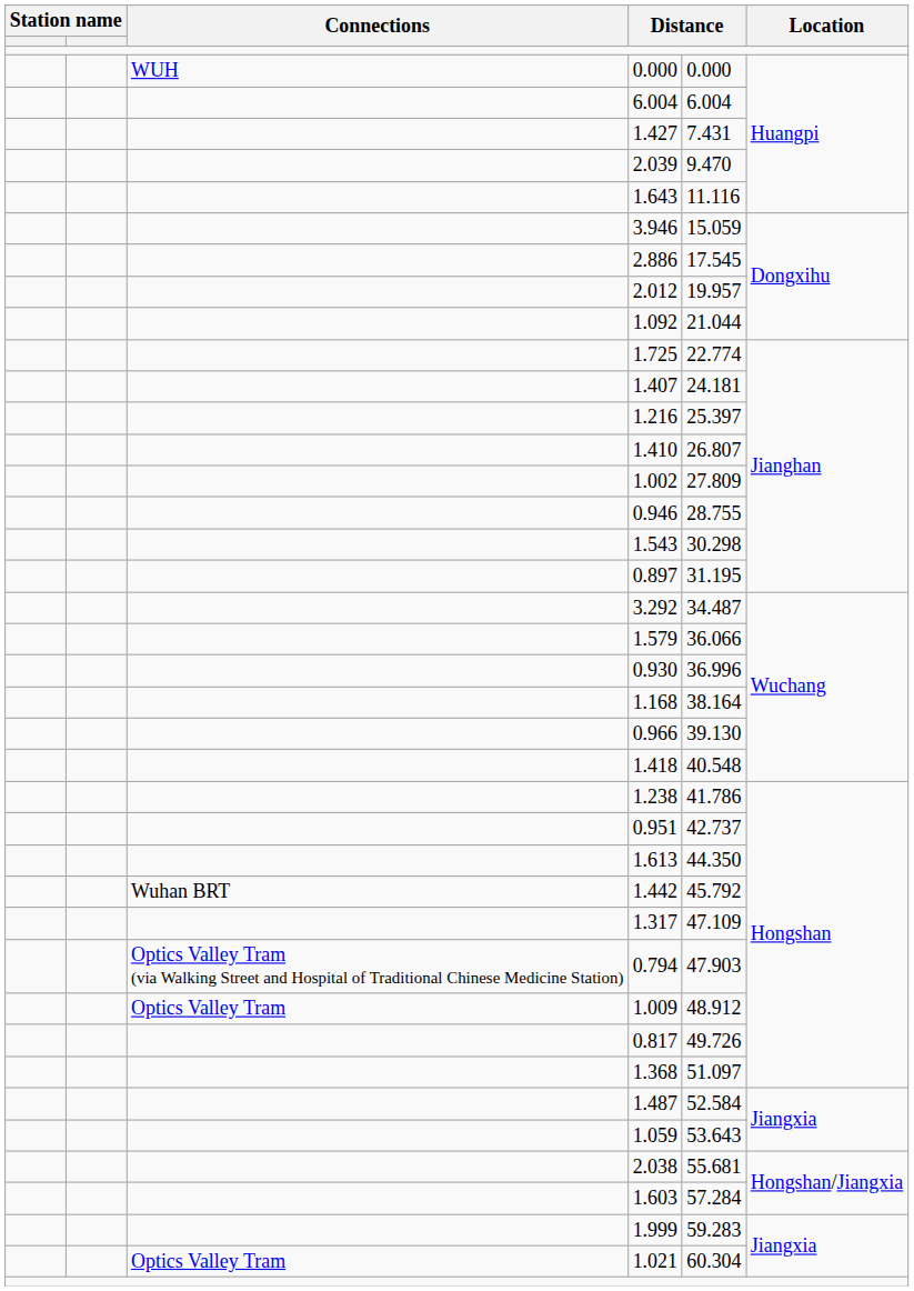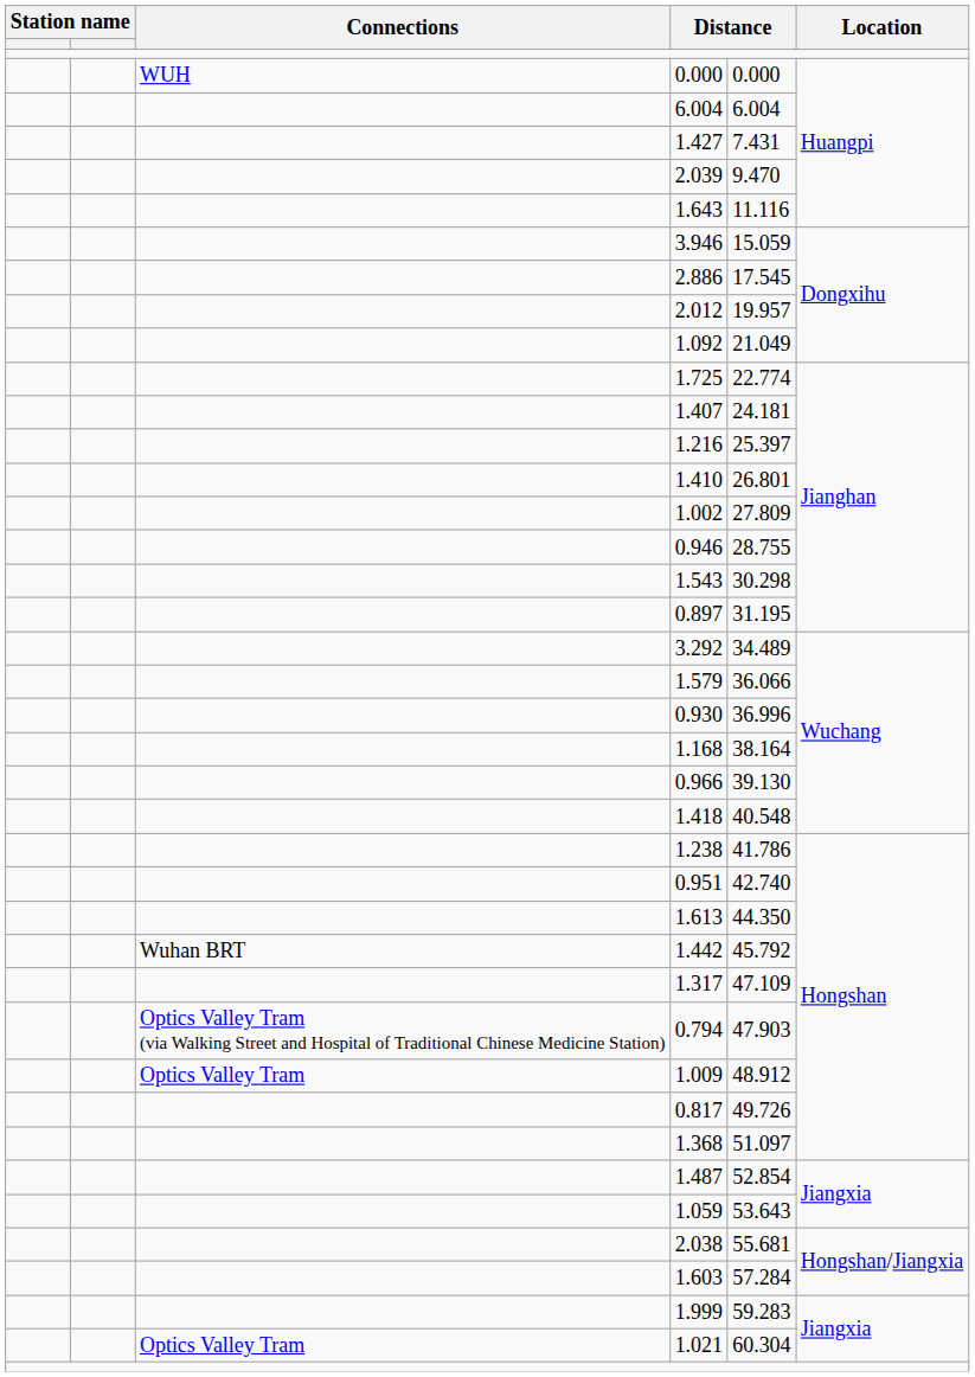1.092 | column 5: 21.044 -> 21.049
1.410 | column 5: 26.807 -> 26.801
3.292 | column 5: 34.487 -> 34.489
0.951 | column 5: 42.737 -> 42.740
1.487 | column 5: 52.584 -> 52.854
